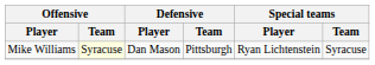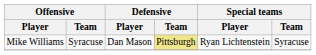Mike Williams | Offensive / Team: lightyellow background -> no background
Mike Williams | Defensive / Team: no background -> khaki background
